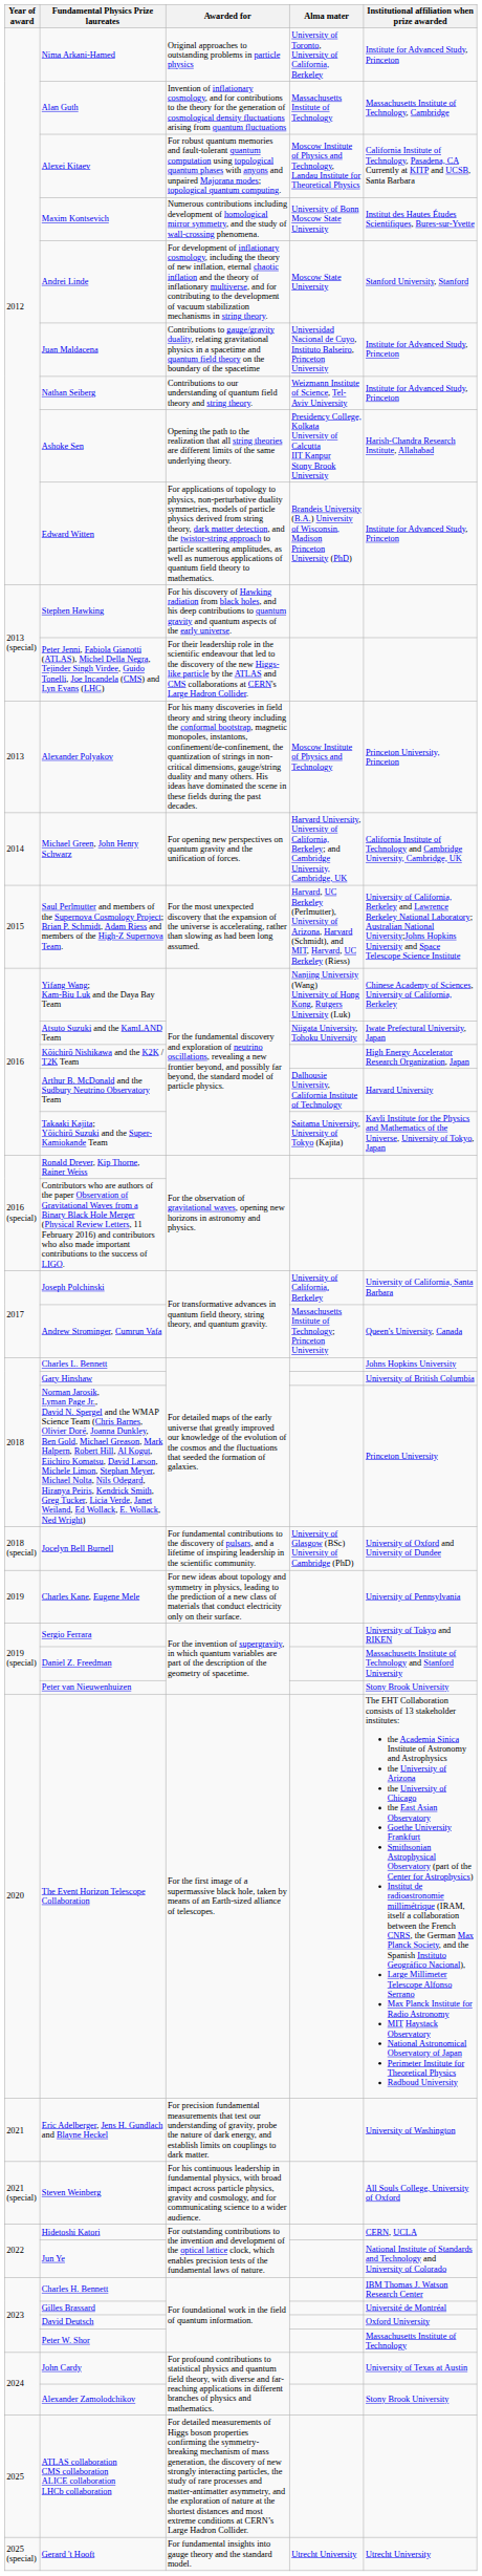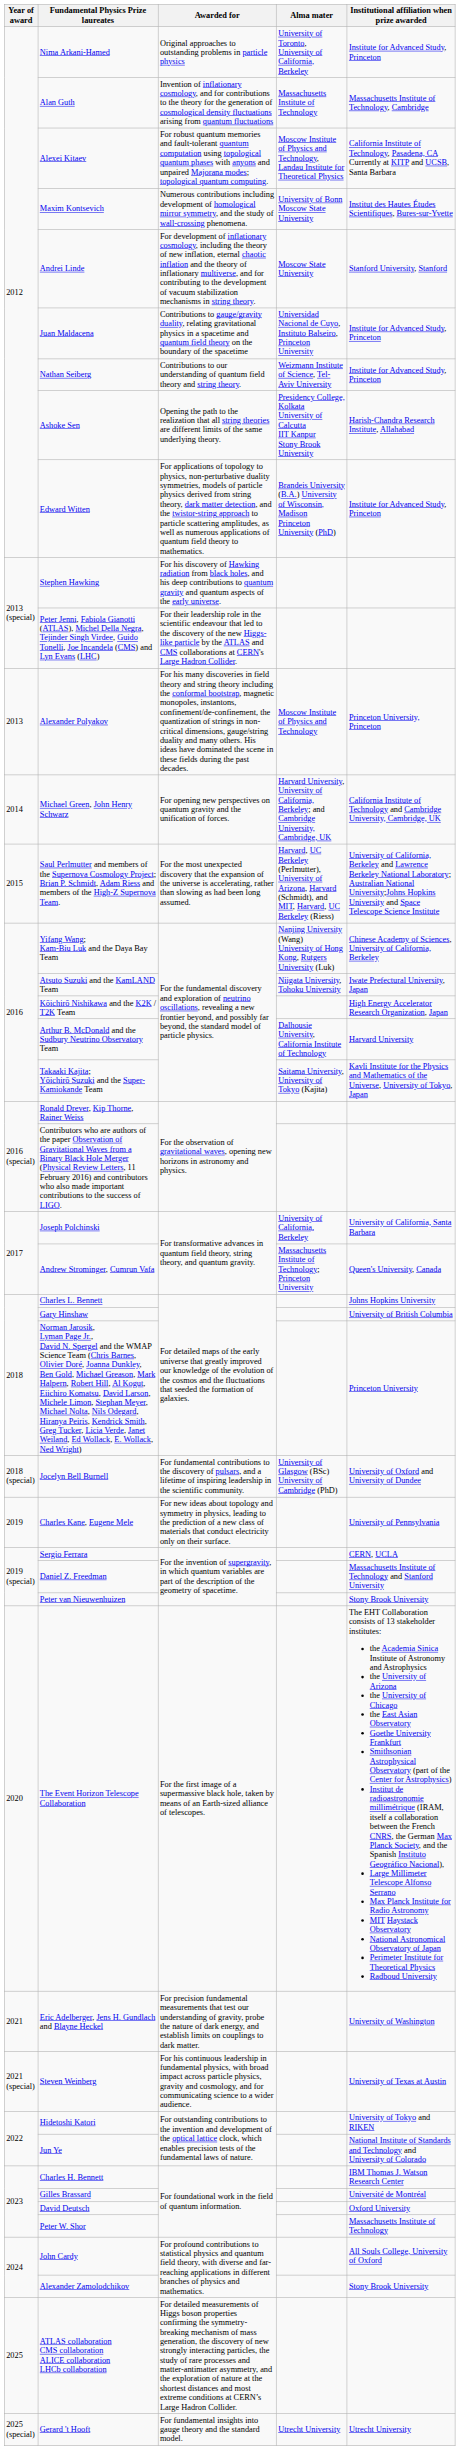Sergio Ferrara | Institutional affiliation when prize awarded: University of Tokyo and RIKEN -> CERN, UCLA
Steven Weinberg | Institutional affiliation when prize awarded: All Souls College, University of Oxford -> University of Texas at Austin
Hidetoshi Katori | Institutional affiliation when prize awarded: CERN, UCLA -> University of Tokyo and RIKEN
John Cardy | Institutional affiliation when prize awarded: University of Texas at Austin -> All Souls College, University of Oxford
